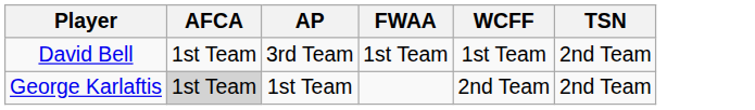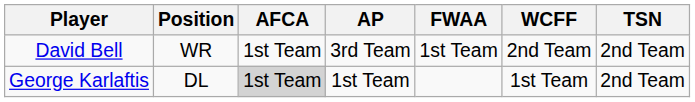+ column: Position | WR | DL
David Bell | WCFF: 1st Team -> 2nd Team
George Karlaftis | WCFF: 2nd Team -> 1st Team
